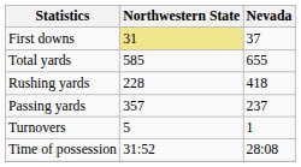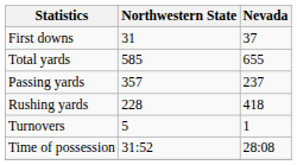First downs | Northwestern State: khaki background -> no background
rows swapped: Rushing yards <-> Passing yards
